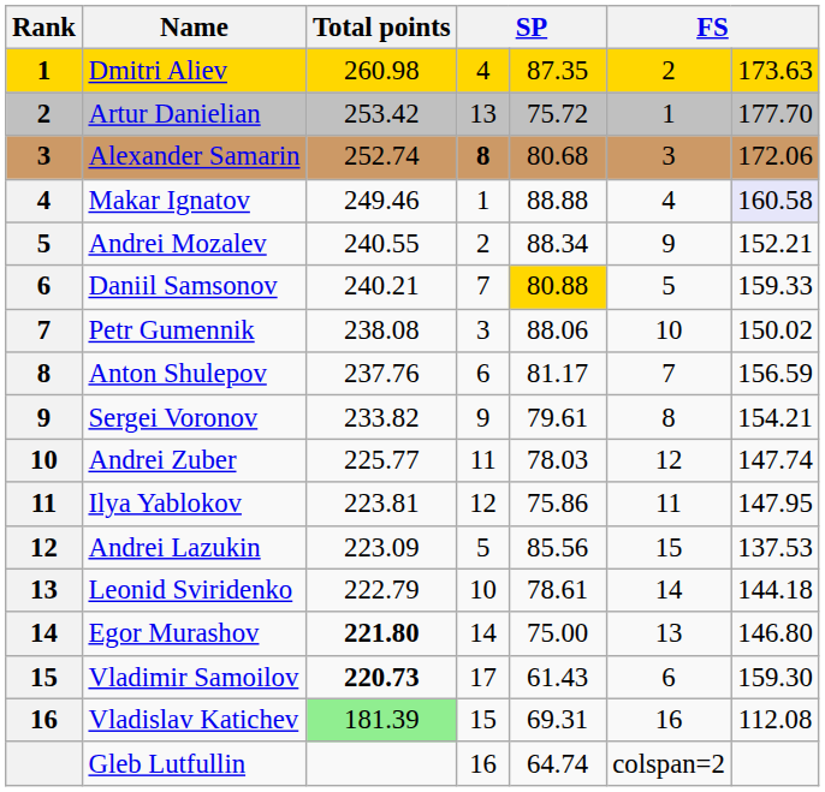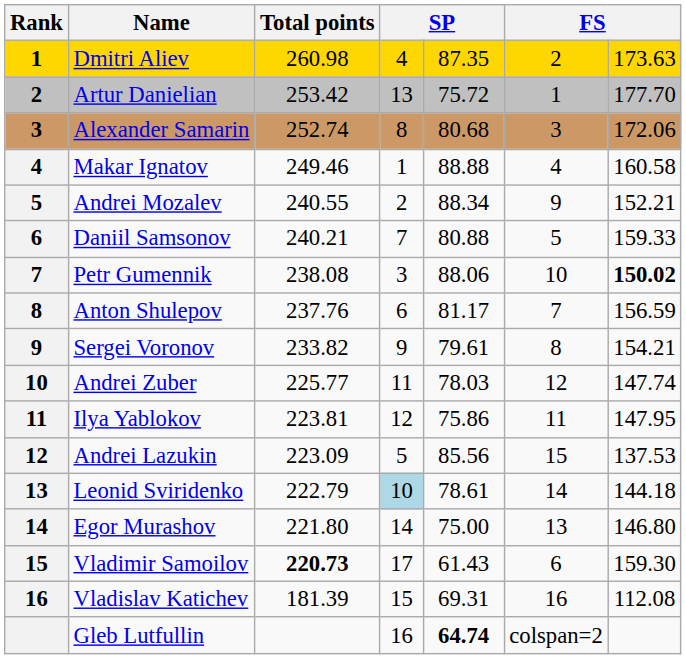Alexander Samarin | column 4: bold -> normal
Makar Ignatov | column 7: lavender background -> no background
Daniil Samsonov | column 5: gold background -> no background
Petr Gumennik | column 7: normal -> bold
Leonid Sviridenko | column 4: no background -> lightblue background
Egor Murashov | Total points: bold -> normal
Vladislav Katichev | Total points: lightgreen background -> no background
Gleb Lutfullin | column 5: normal -> bold
